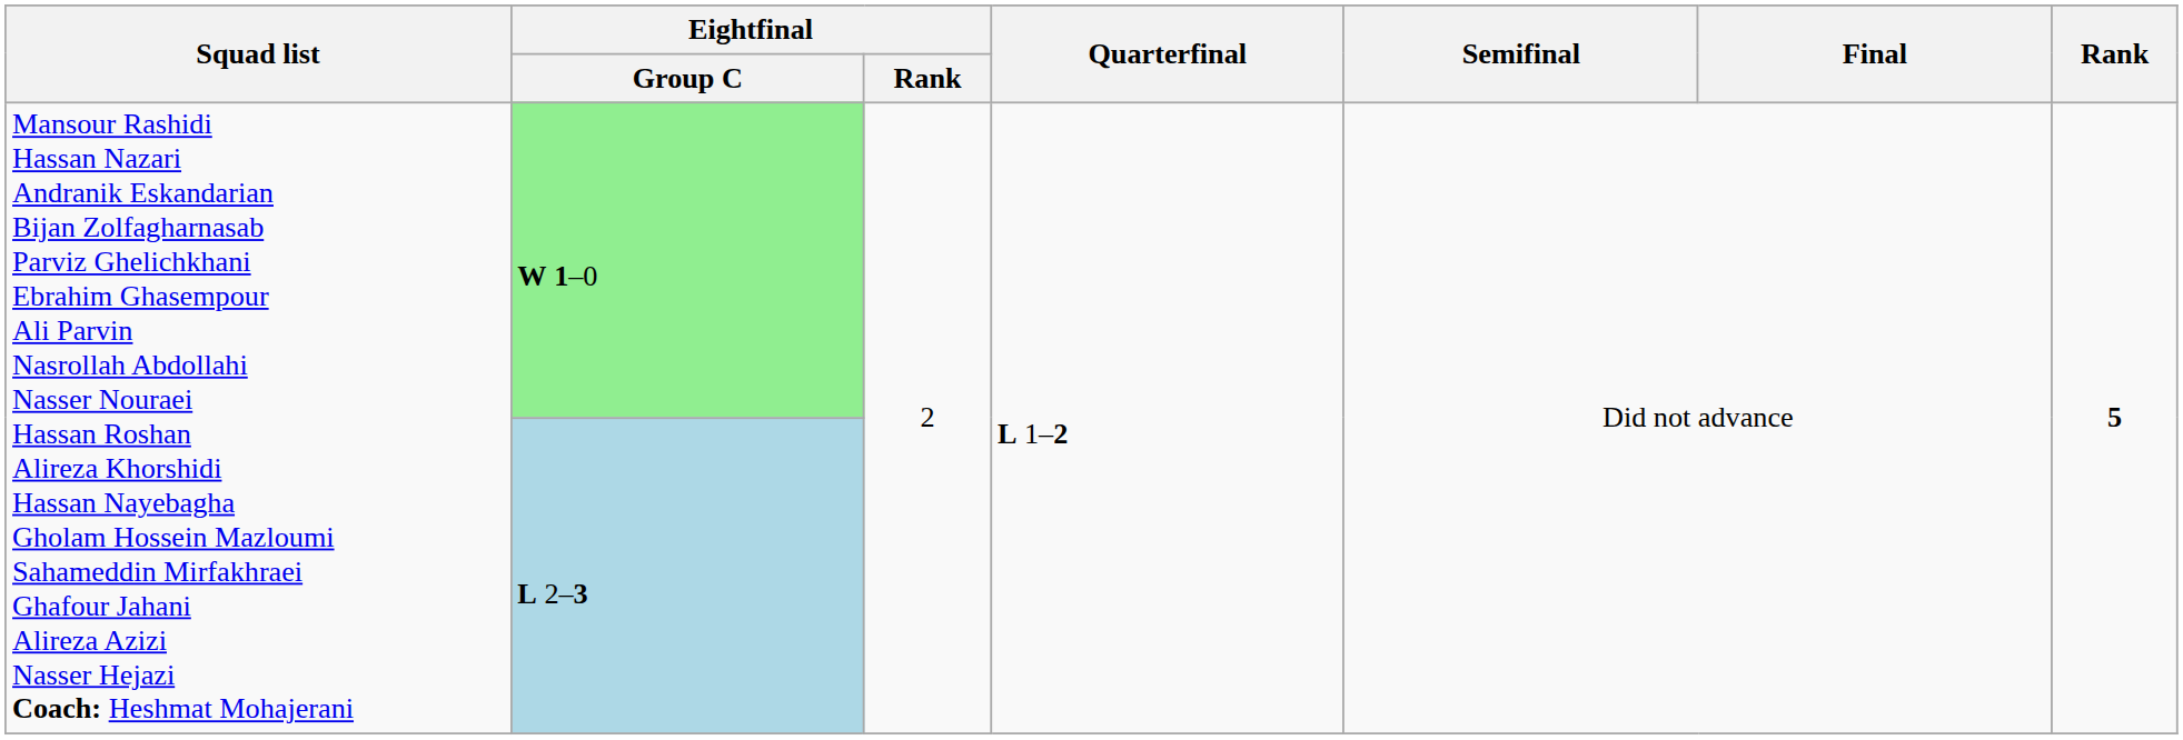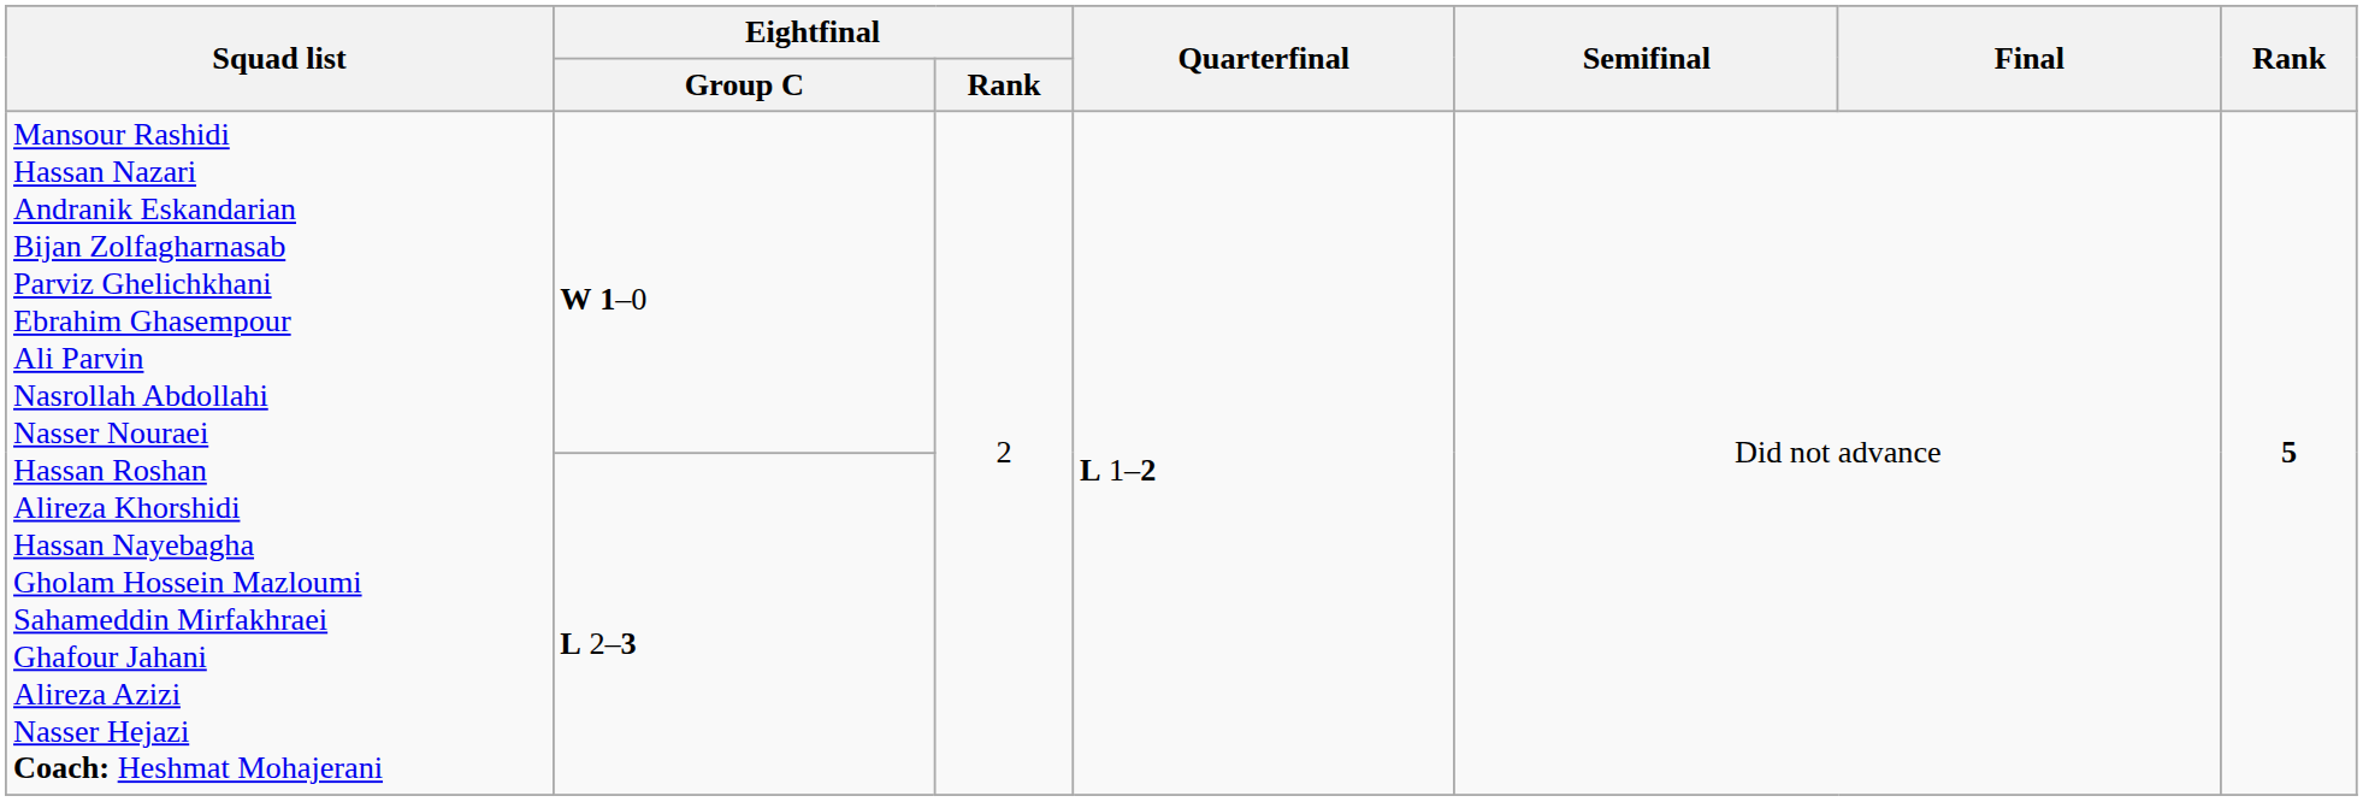W 1–0 | Eightfinal / Group C: lightgreen background -> no background
L 2–3 | Eightfinal / Group C: lightblue background -> no background
